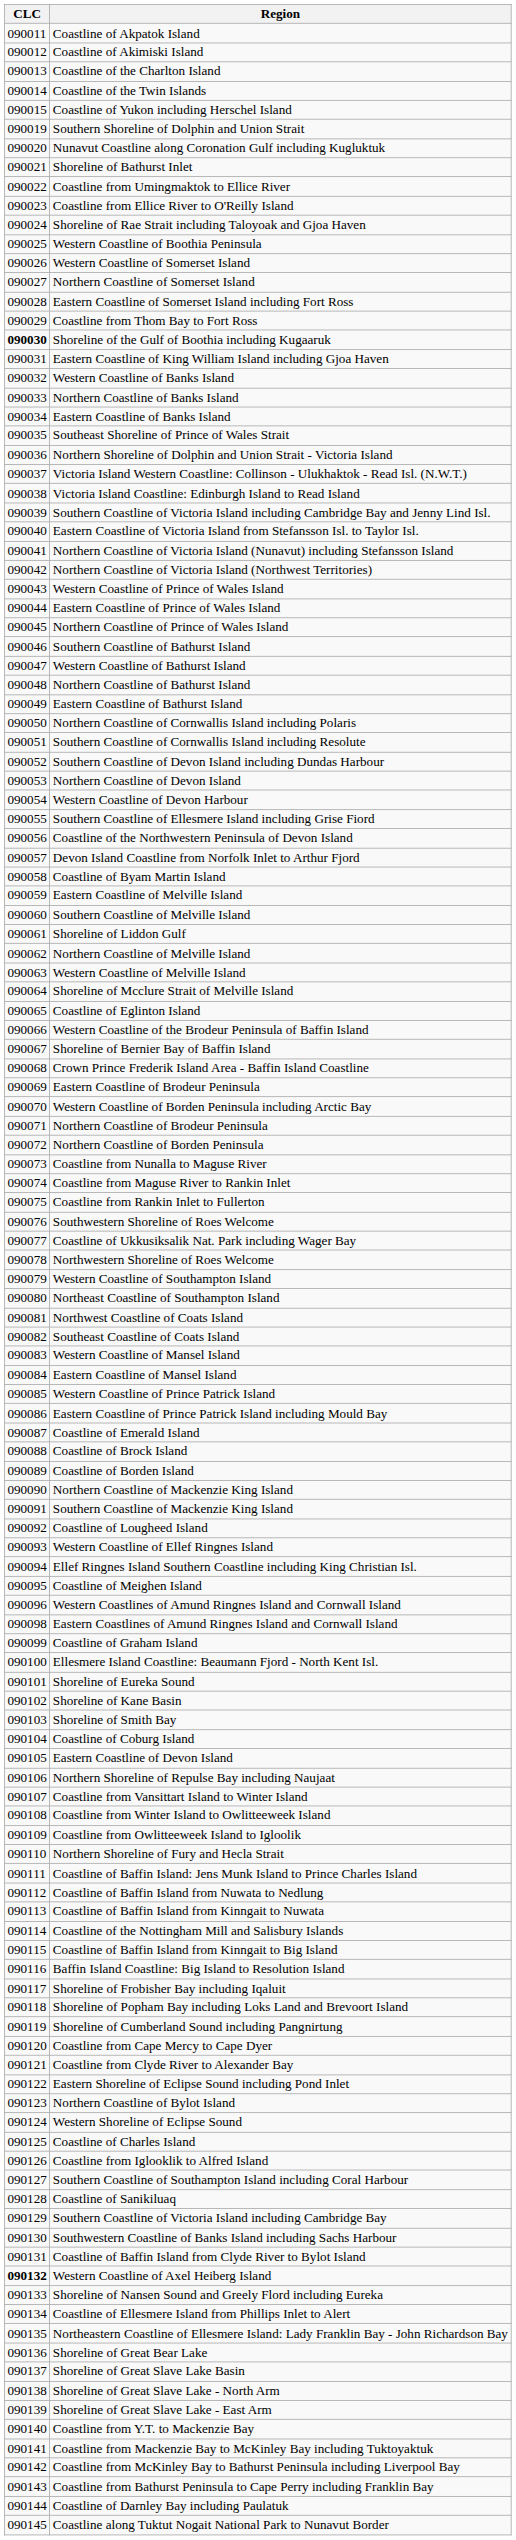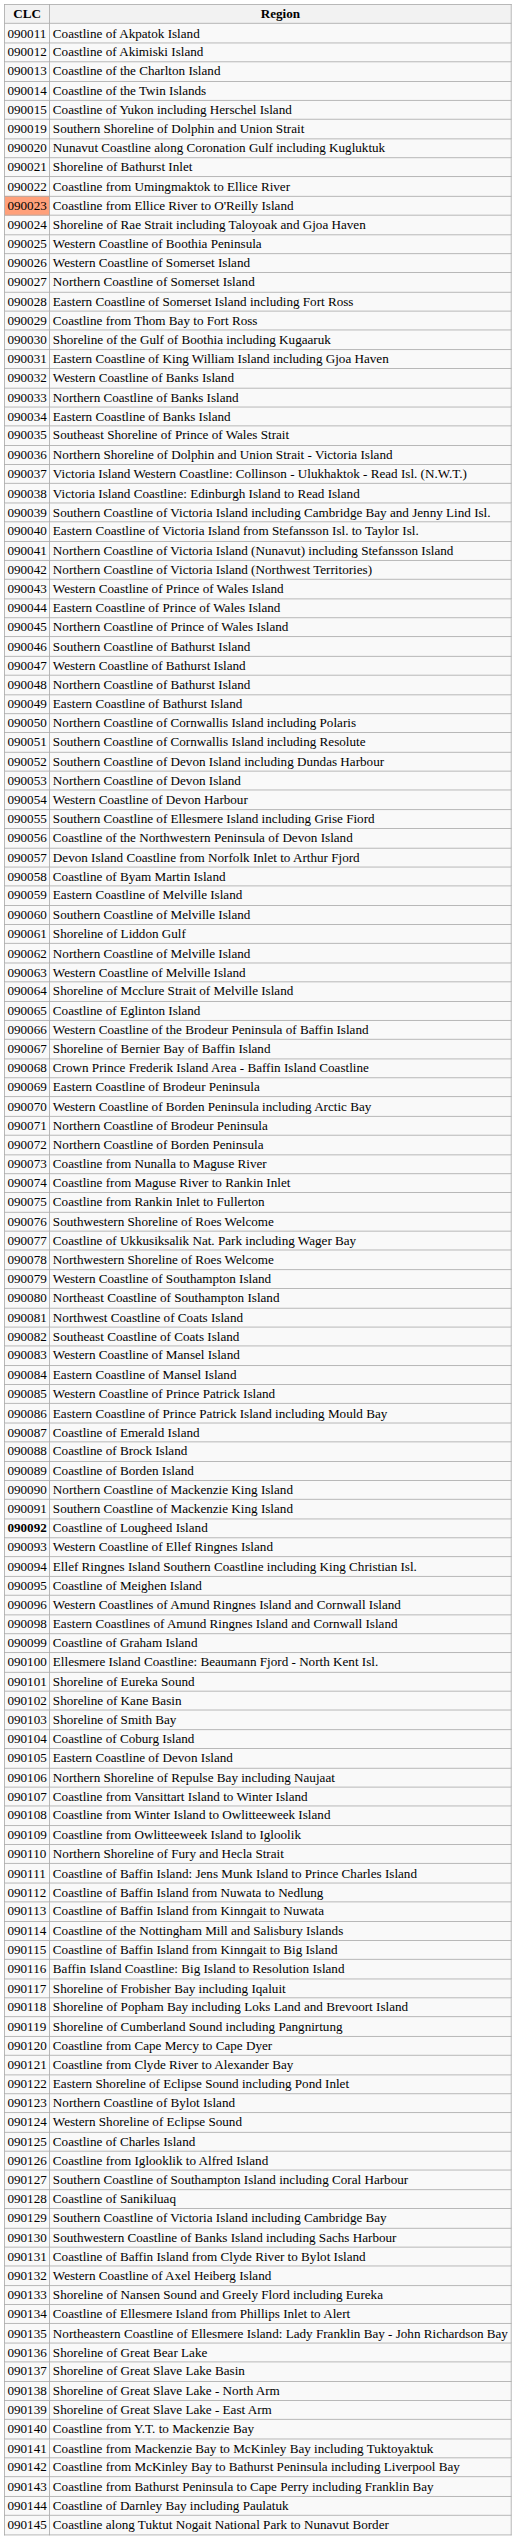Coastline from Ellice River to O'Reilly Island | CLC: no background -> lightsalmon background
Shoreline of the Gulf of Boothia including Kugaaruk | CLC: bold -> normal
Coastline of Lougheed Island | CLC: normal -> bold
Western Coastline of Axel Heiberg Island | CLC: bold -> normal
